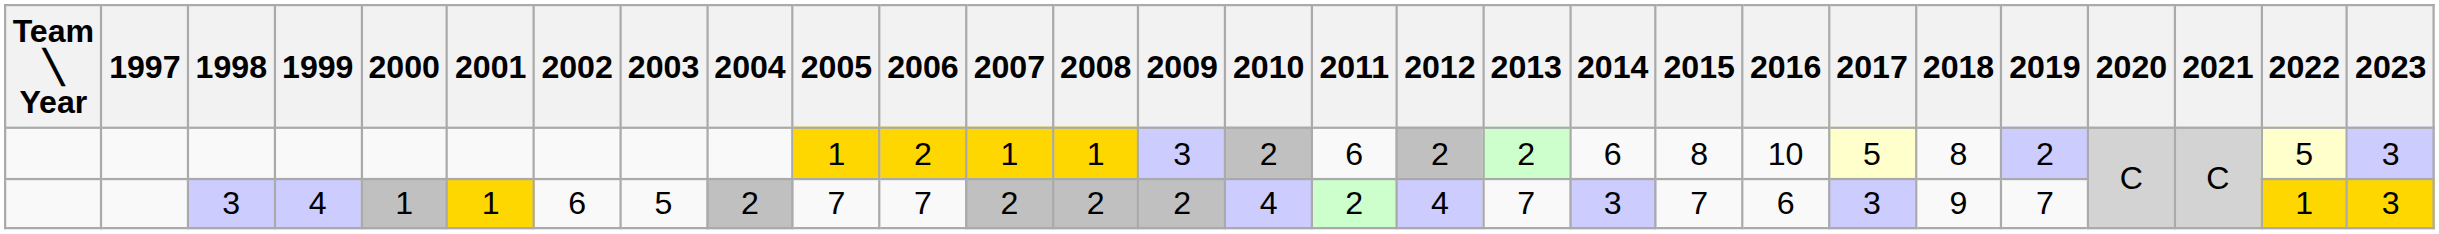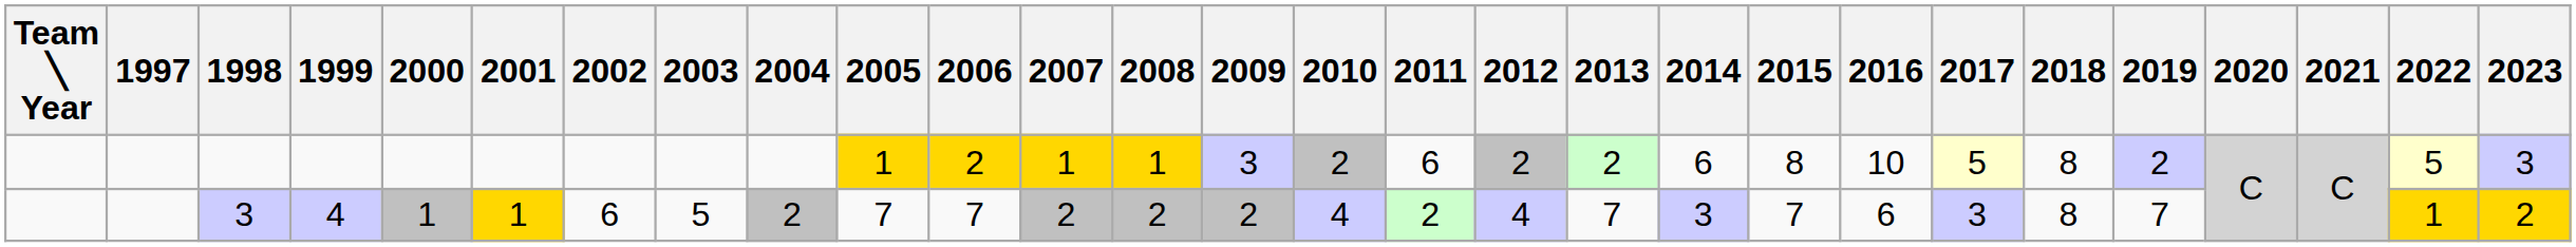row 3 | 2018: 9 -> 8
row 3 | 2023: 3 -> 2
